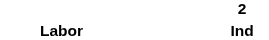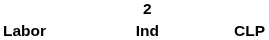+ column: 4 | CLP
